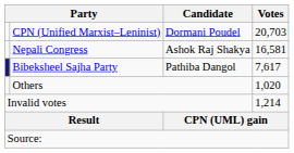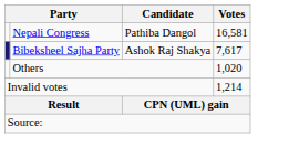- row: CPN (Unified Marxist–Leninist) | Dormani Poudel | 20,703
Nepali Congress | Candidate: Ashok Raj Shakya -> Pathiba Dangol
Bibeksheel Sajha Party | Candidate: Pathiba Dangol -> Ashok Raj Shakya
